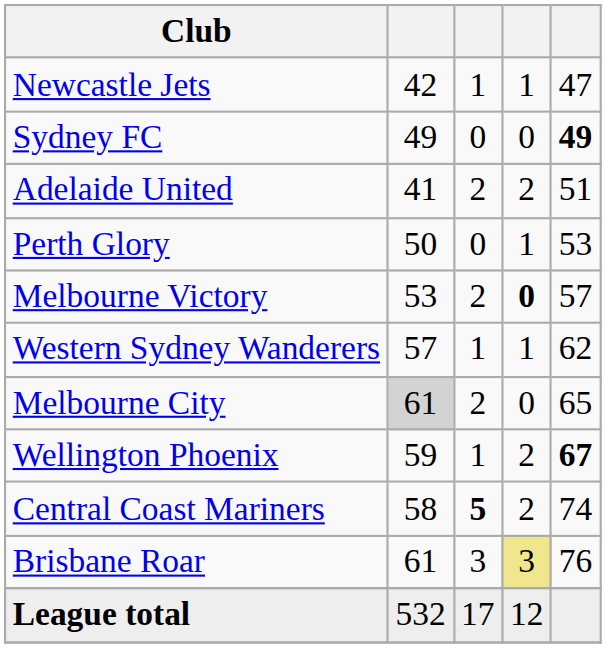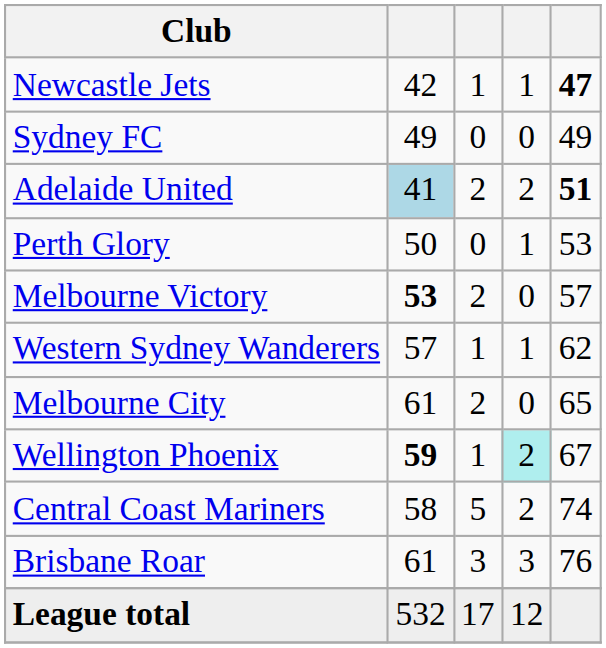Newcastle Jets | column 5: normal -> bold
Sydney FC | column 5: bold -> normal
Adelaide United | column 2: no background -> lightblue background
Adelaide United | column 5: normal -> bold
Melbourne Victory | column 2: normal -> bold
Melbourne Victory | column 4: bold -> normal
Melbourne City | column 2: lightgrey background -> no background
Wellington Phoenix | column 2: normal -> bold
Wellington Phoenix | column 4: no background -> paleturquoise background
Wellington Phoenix | column 5: bold -> normal
Central Coast Mariners | column 3: bold -> normal
Brisbane Roar | column 4: khaki background -> no background
